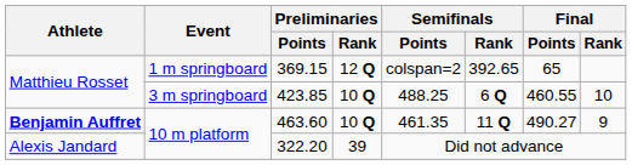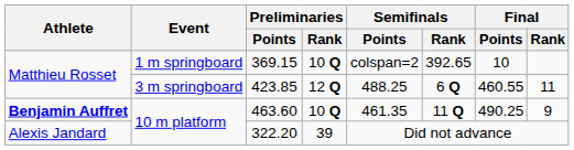369.15 | Preliminaries / Rank: 12 Q -> 10 Q
369.15 | Final / Points: 65 -> 10
423.85 | Preliminaries / Rank: 10 Q -> 12 Q
423.85 | Final / Rank: 10 -> 11
463.60 | Final / Points: 490.27 -> 490.25
